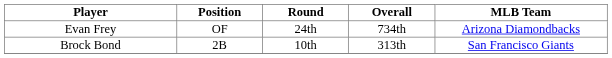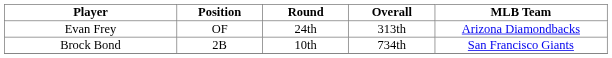Evan Frey | Overall: 734th -> 313th
Brock Bond | Overall: 313th -> 734th
